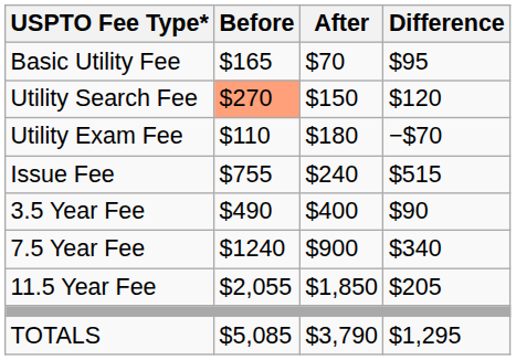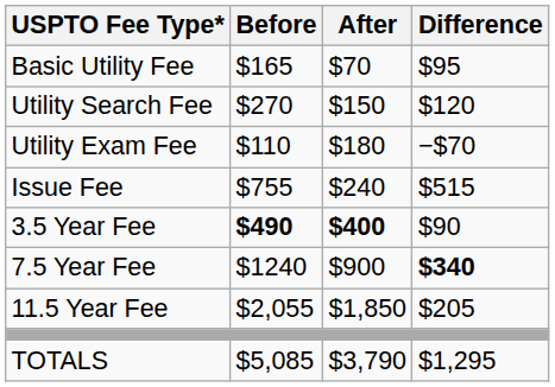Utility Search Fee | Before: lightsalmon background -> no background
3.5 Year Fee | Before: normal -> bold
3.5 Year Fee | After: normal -> bold
7.5 Year Fee | Difference: normal -> bold
